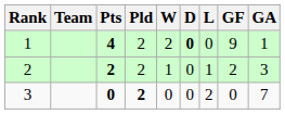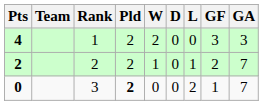columns swapped: Rank <-> Pts
row 2 | D: bold -> normal
row 2 | GF: 9 -> 3
row 2 | GA: 1 -> 3
row 3 | GA: 3 -> 7
row 4 | GF: 0 -> 1
